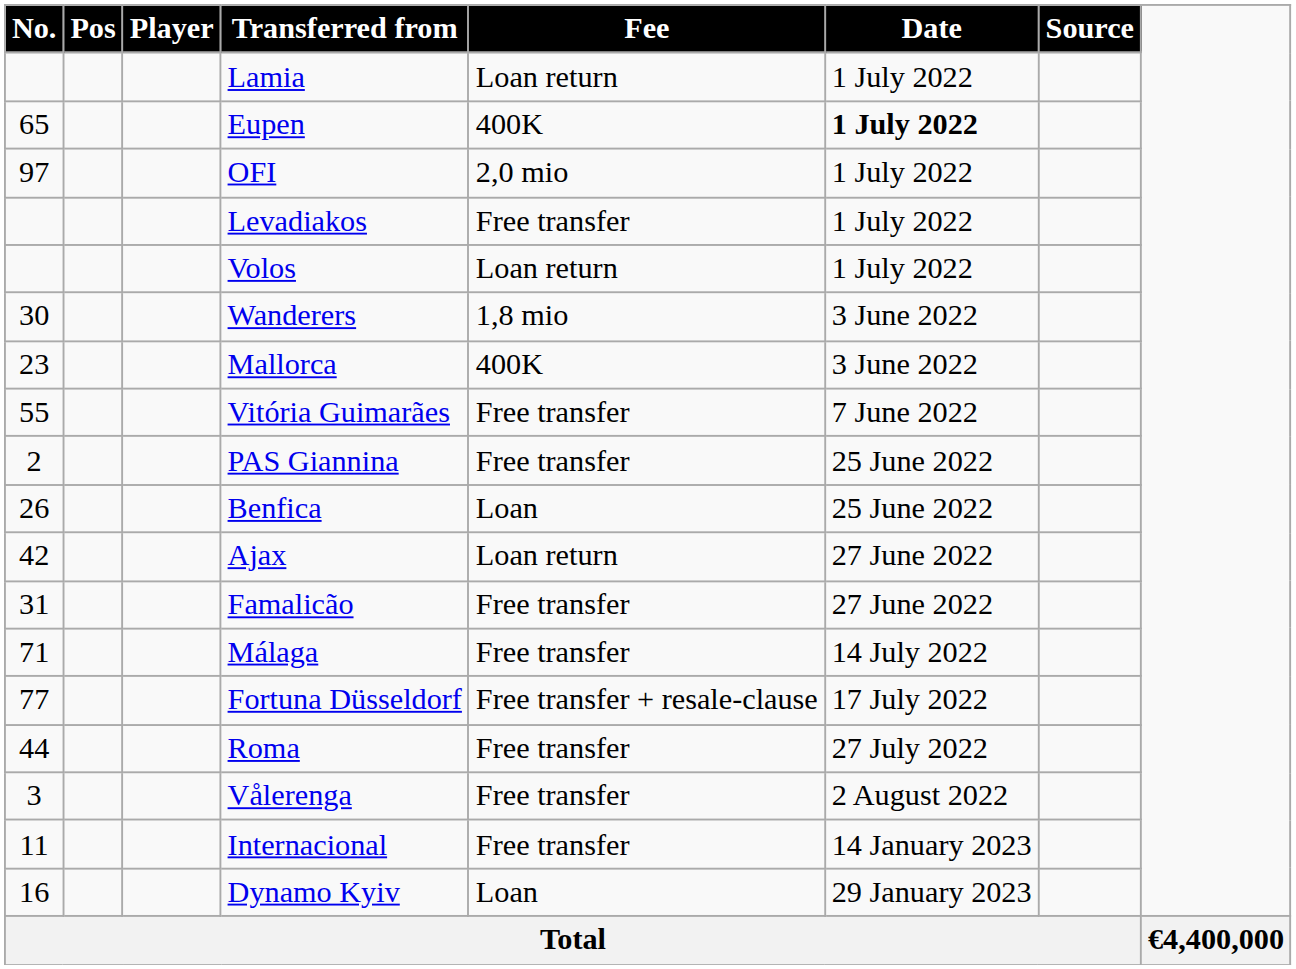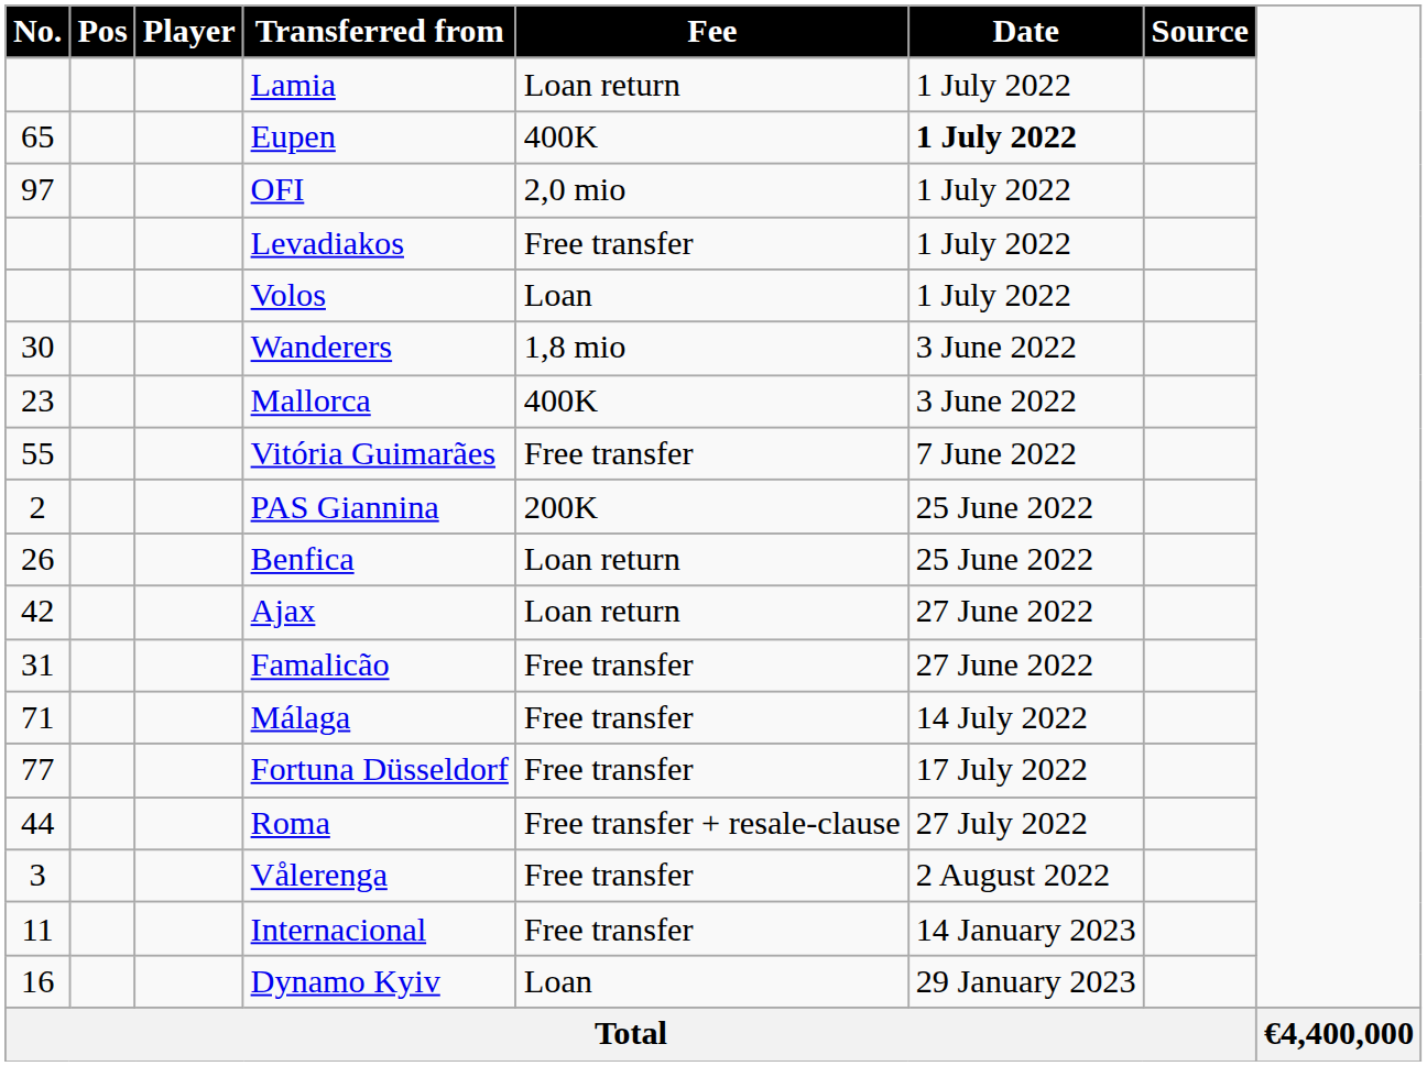Volos | Fee: Loan return -> Loan
PAS Giannina | Fee: Free transfer -> 200K
Benfica | Fee: Loan -> Loan return
Fortuna Düsseldorf | Fee: Free transfer + resale-clause -> Free transfer
Roma | Fee: Free transfer -> Free transfer + resale-clause
